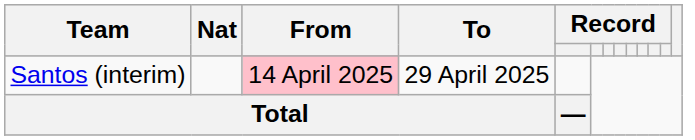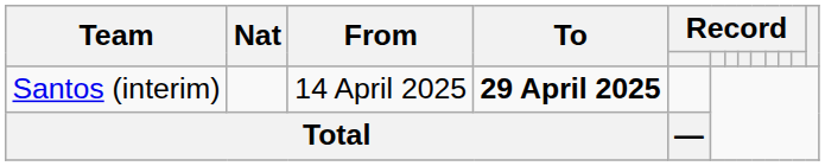Santos (interim) | From: pink background -> no background
Santos (interim) | To: normal -> bold
